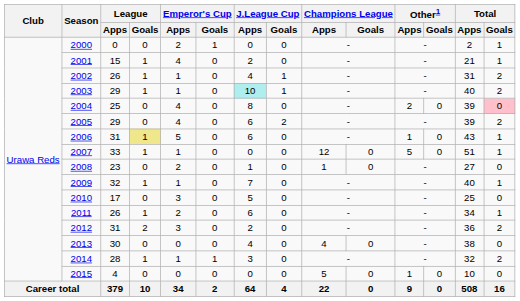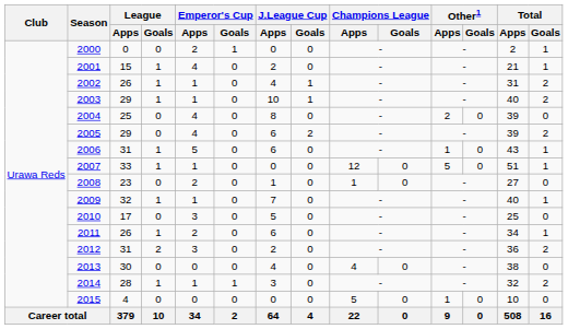2003 | J.League Cup / Apps: paleturquoise background -> no background
2004 | Total / Goals: pink background -> no background
2006 | League / Goals: khaki background -> no background
